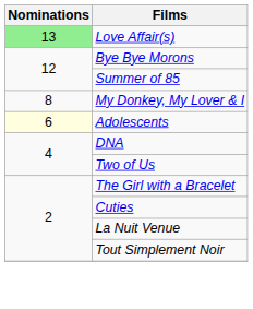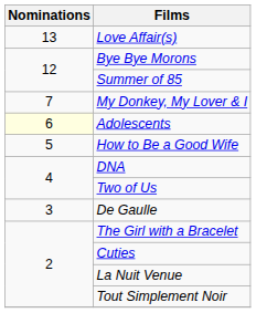Love Affair(s) | Nominations: lightgreen background -> no background
My Donkey, My Lover & I | Nominations: 8 -> 7
+ row: 5 | How to Be a Good Wife
+ row: 3 | De Gaulle
